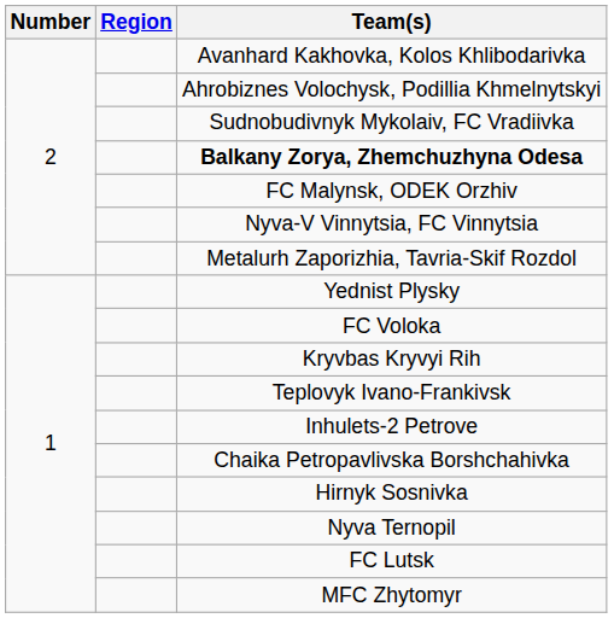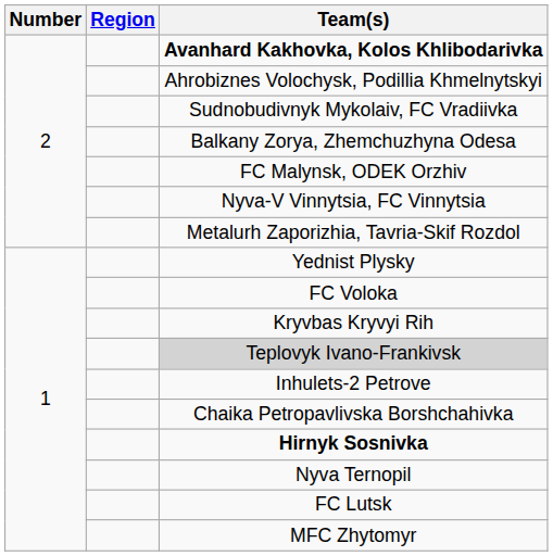Avanhard Kakhovka, Kolos Khlibodarivka | Team(s): normal -> bold
Balkany Zorya, Zhemchuzhyna Odesa | Team(s): bold -> normal
Teplovyk Ivano-Frankivsk | Team(s): no background -> lightgrey background
Hirnyk Sosnivka | Team(s): normal -> bold
